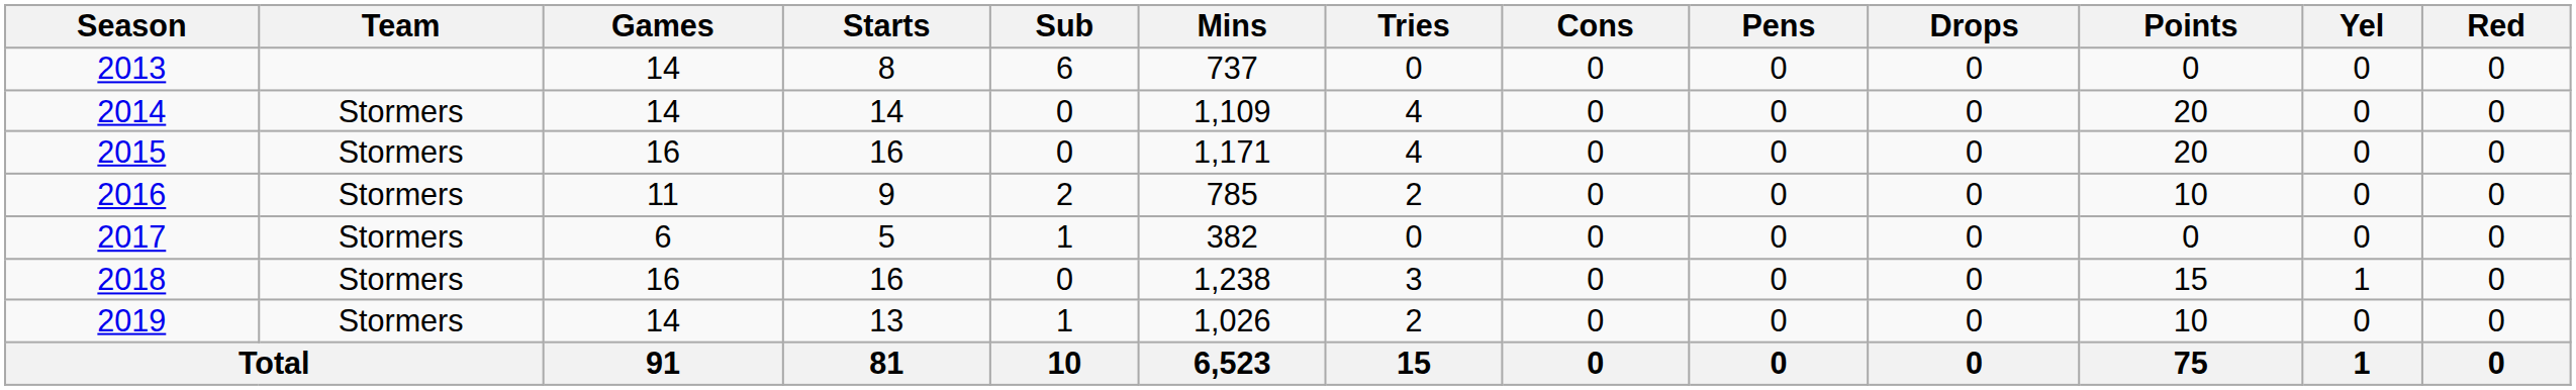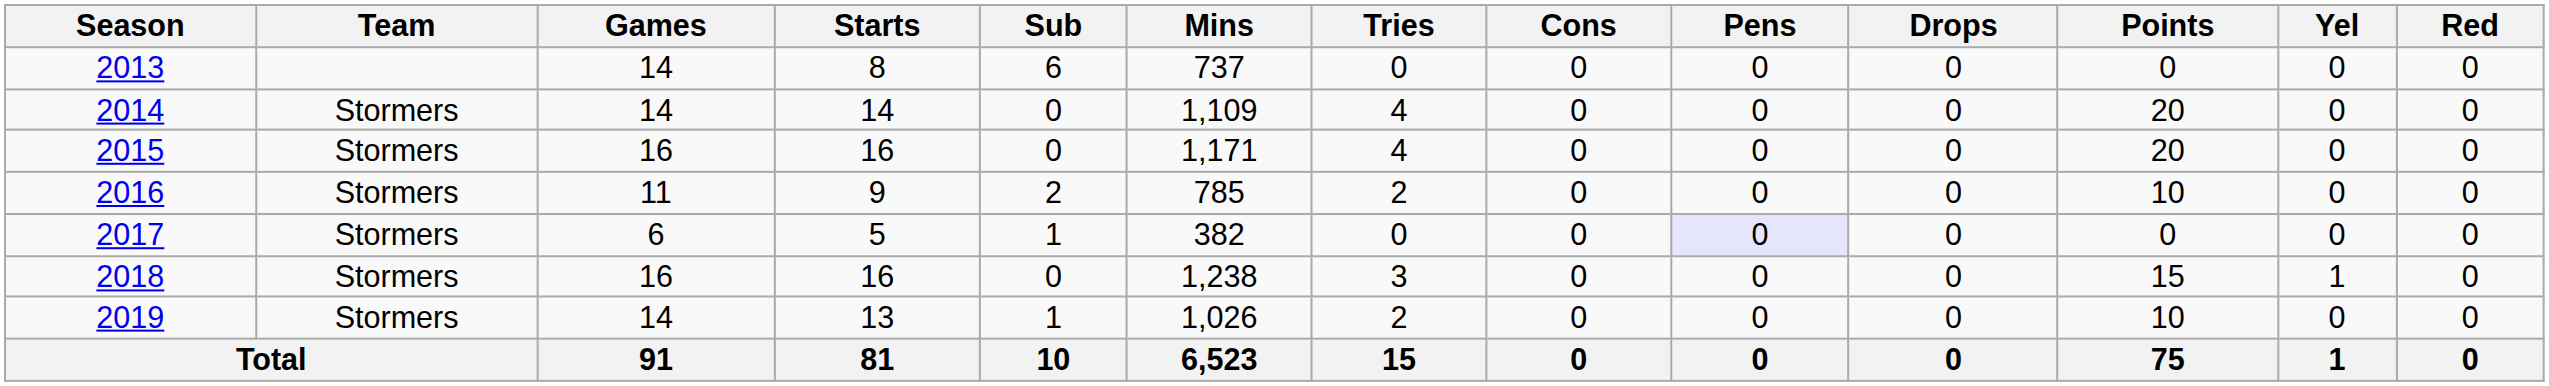2017 | Pens: no background -> lavender background
